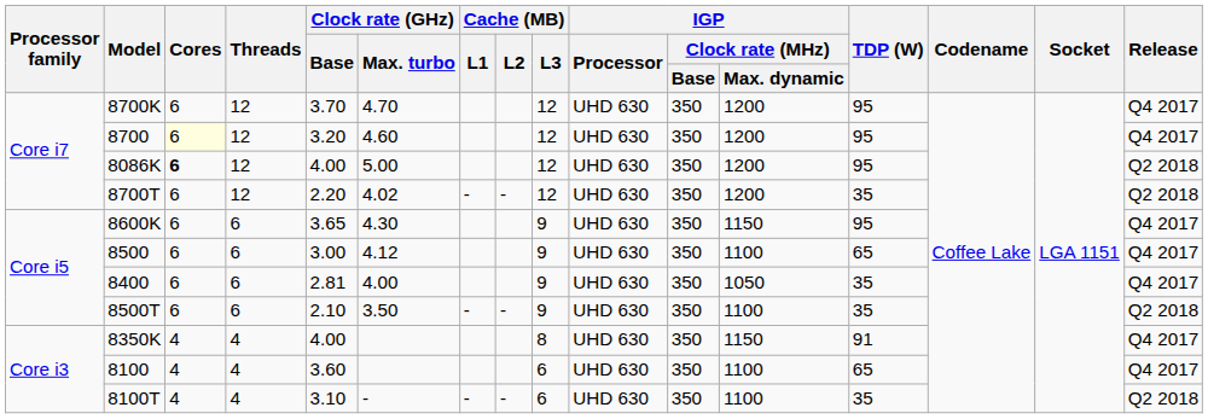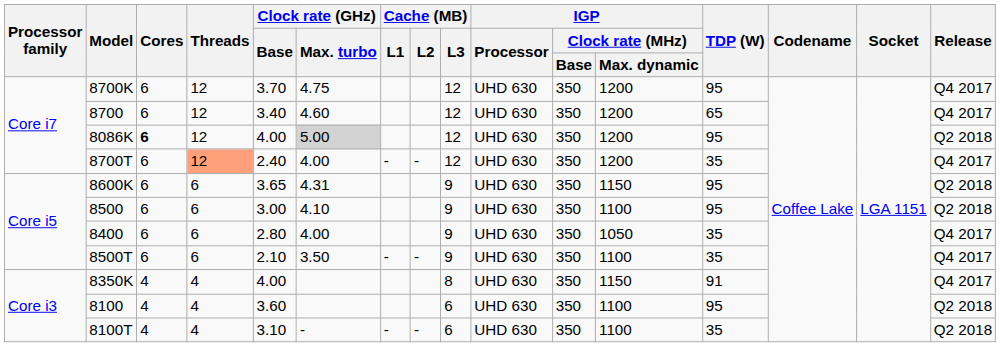8700K | Clock rate (GHz) / Max. turbo: 4.70 -> 4.75
8700 | Cores: lightyellow background -> no background
8700 | Clock rate (GHz) / Base: 3.20 -> 3.40
8700 | TDP (W): 95 -> 65
8086K | Clock rate (GHz) / Max. turbo: no background -> lightgrey background
8700T | Threads: no background -> lightsalmon background
8700T | Clock rate (GHz) / Base: 2.20 -> 2.40
8700T | Clock rate (GHz) / Max. turbo: 4.02 -> 4.00
8700T | Release: Q2 2018 -> Q4 2017
8600K | Clock rate (GHz) / Max. turbo: 4.30 -> 4.31
8600K | Release: Q4 2017 -> Q2 2018
8500 | Clock rate (GHz) / Max. turbo: 4.12 -> 4.10
8500 | TDP (W): 65 -> 95
8500 | Release: Q4 2017 -> Q2 2018
8400 | Clock rate (GHz) / Base: 2.81 -> 2.80
8500T | Release: Q2 2018 -> Q4 2017
8100 | TDP (W): 65 -> 95
8100 | Release: Q4 2017 -> Q2 2018
